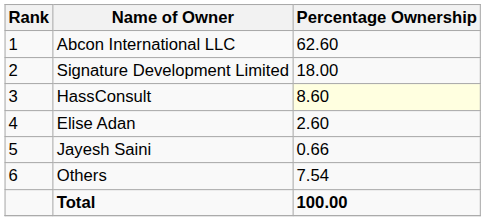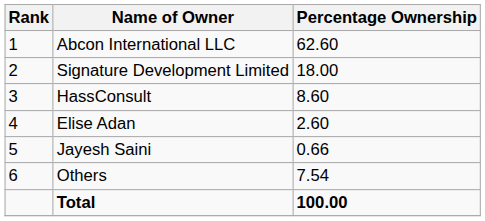HassConsult | Percentage Ownership: lightyellow background -> no background
